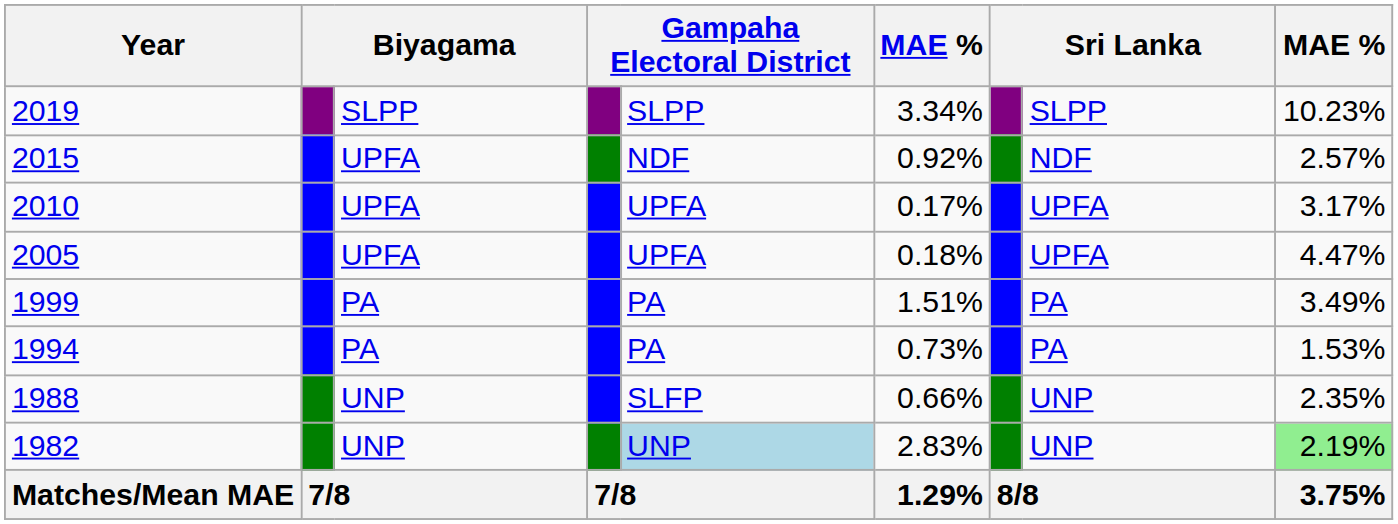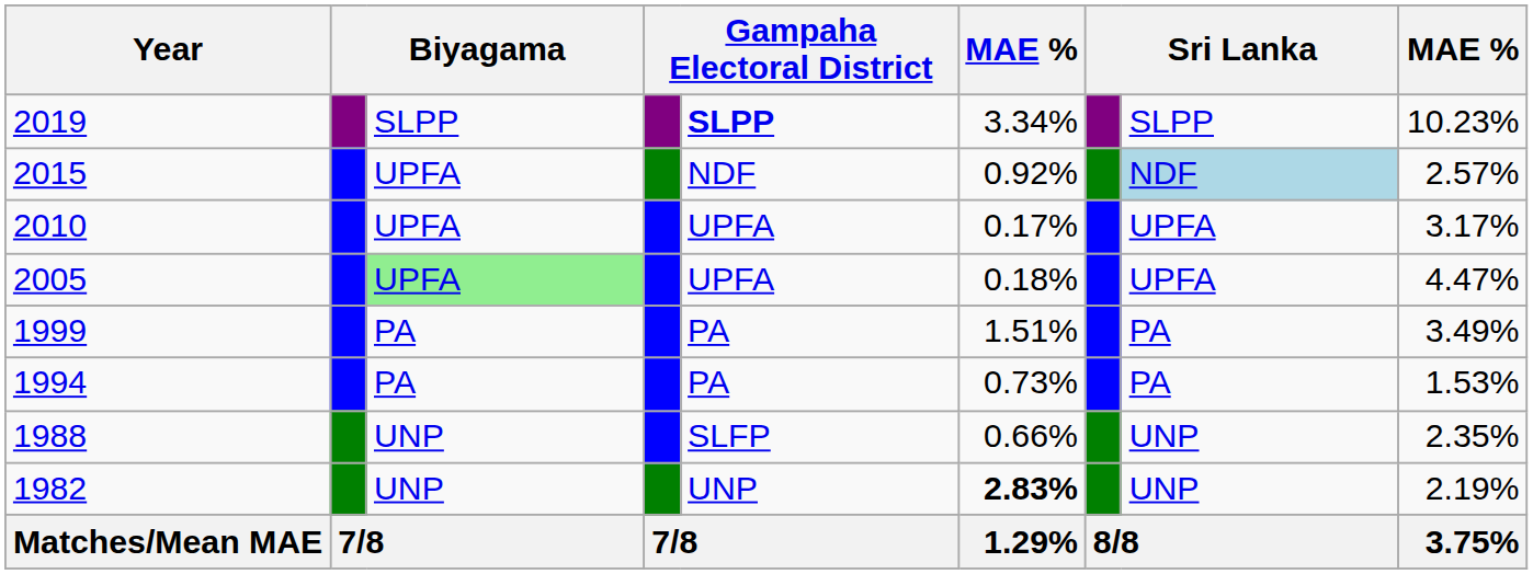2019 | column 5: normal -> bold
2015 | column 8: no background -> lightblue background
2005 | column 3: no background -> lightgreen background
1982 | column 5: lightblue background -> no background
1982 | column 6: normal -> bold
1982 | column 9: lightgreen background -> no background
